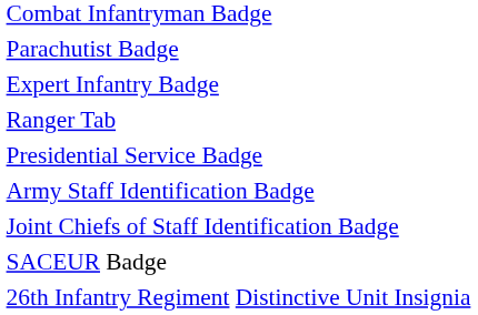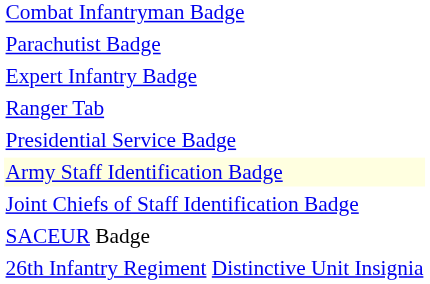row 6 | column 1: no background -> lightyellow background
